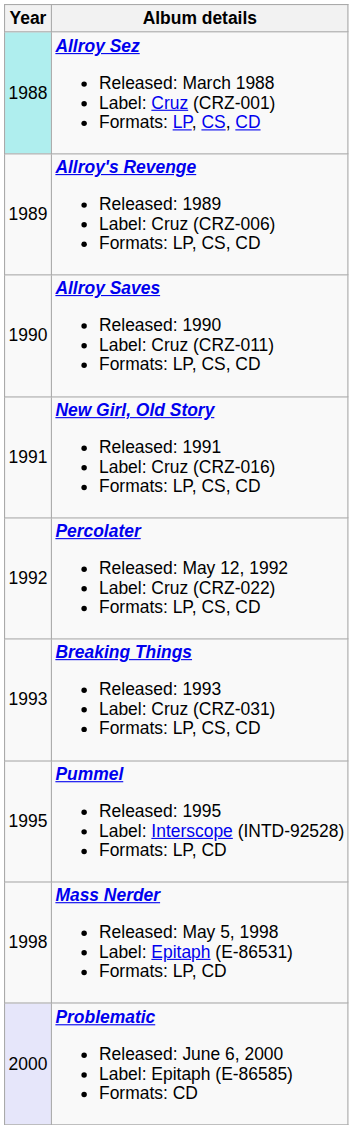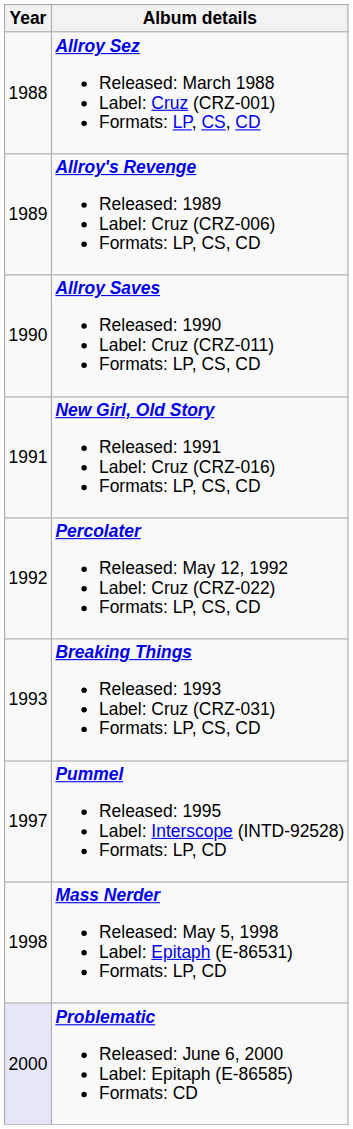row 2 | Year: paleturquoise background -> no background
row 8 | Year: 1995 -> 1997
